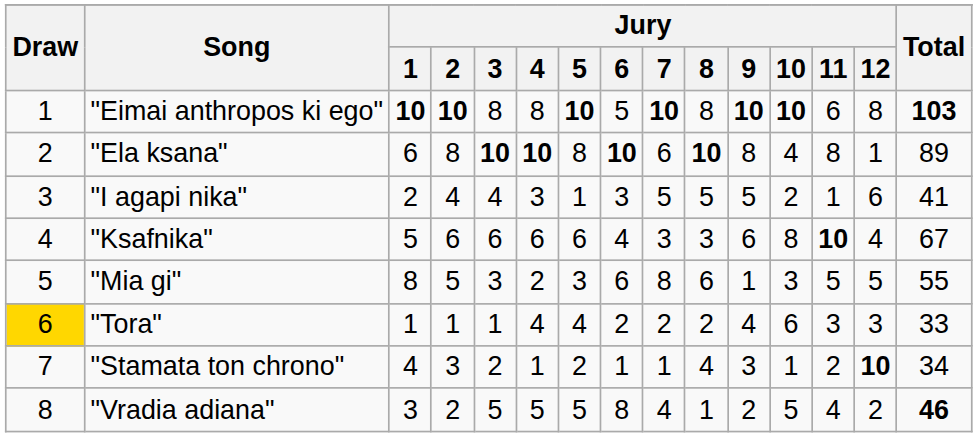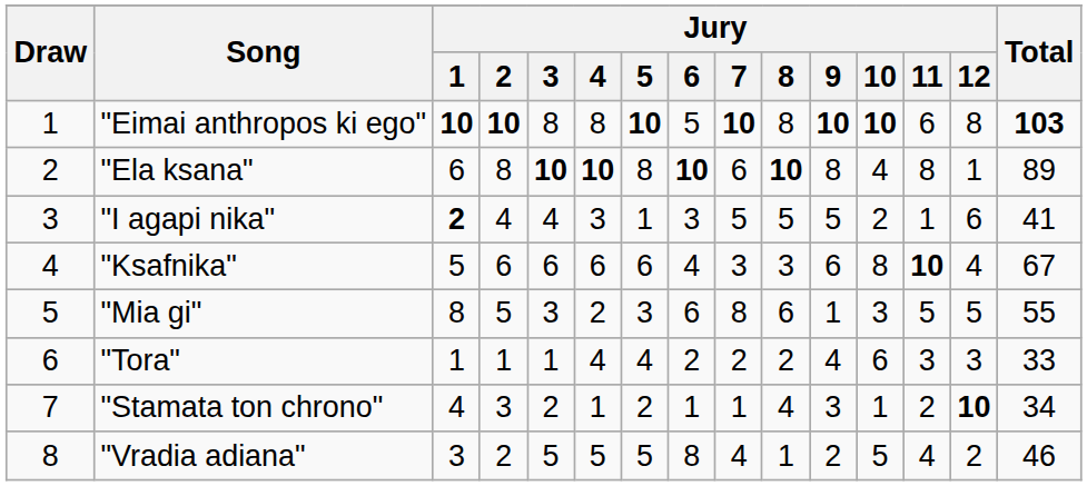"I agapi nika" | Jury / 1: normal -> bold
"Tora" | Draw: gold background -> no background
"Vradia adiana" | Total: bold -> normal
